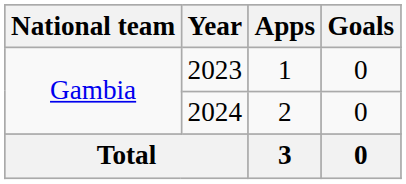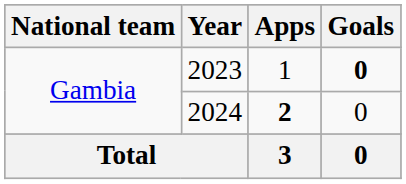2023 | Goals: normal -> bold
2024 | Apps: normal -> bold
